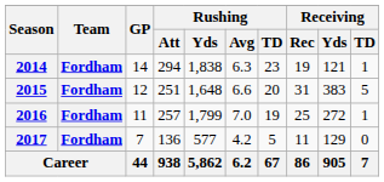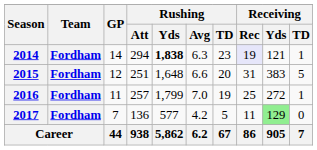2014 | Rushing / Yds: normal -> bold
2014 | Receiving / Rec: no background -> lavender background
2017 | Receiving / Yds: no background -> lightgreen background
